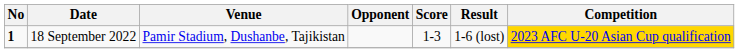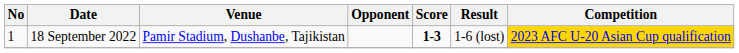18 September 2022 | No: bold -> normal
18 September 2022 | Score: normal -> bold
